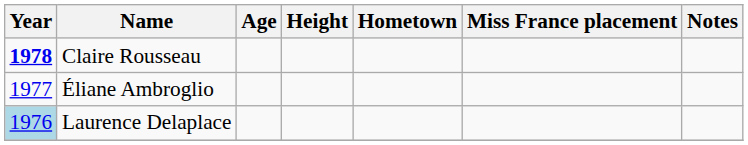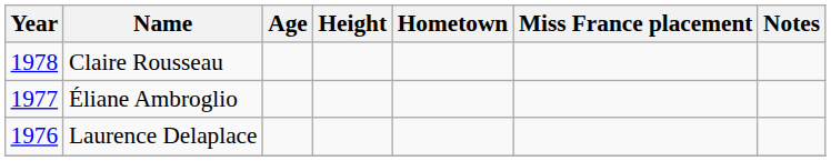Claire Rousseau | Year: bold -> normal
Laurence Delaplace | Year: lightblue background -> no background
